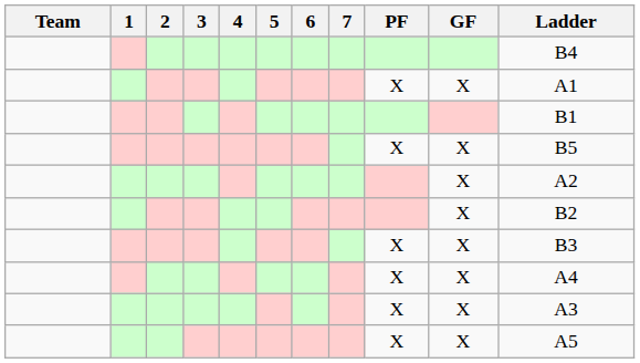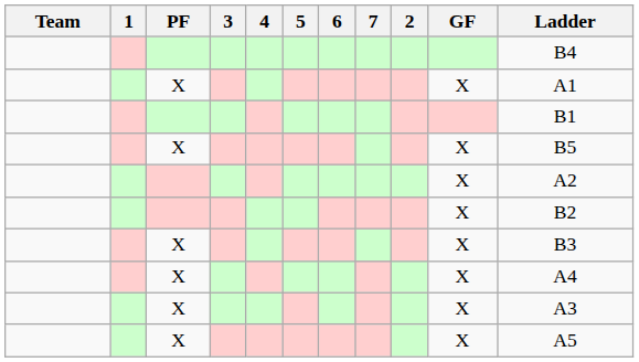columns swapped: 2 <-> PF
